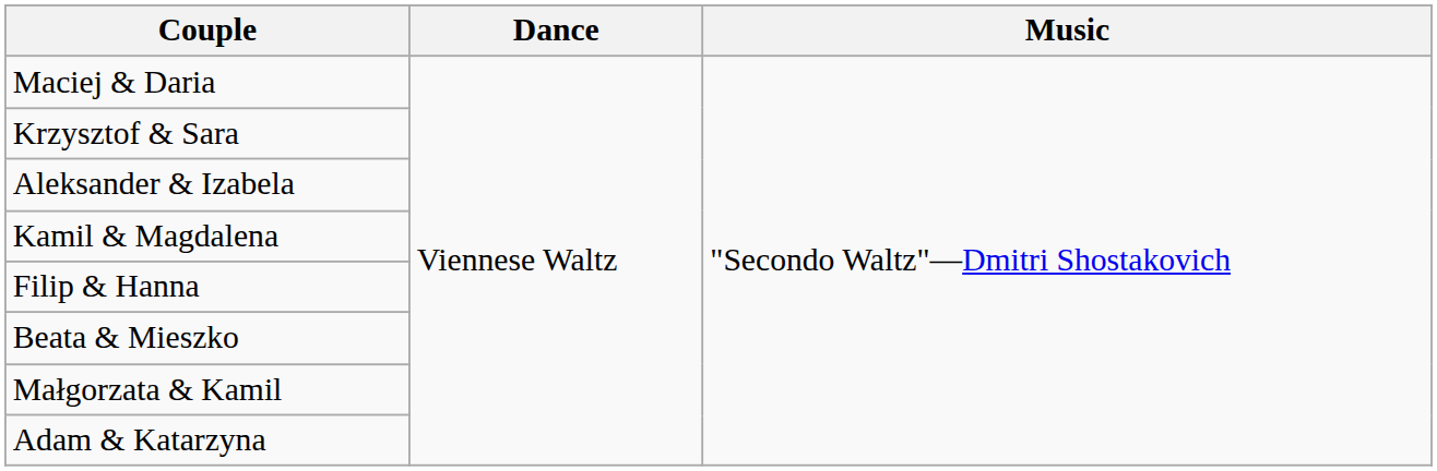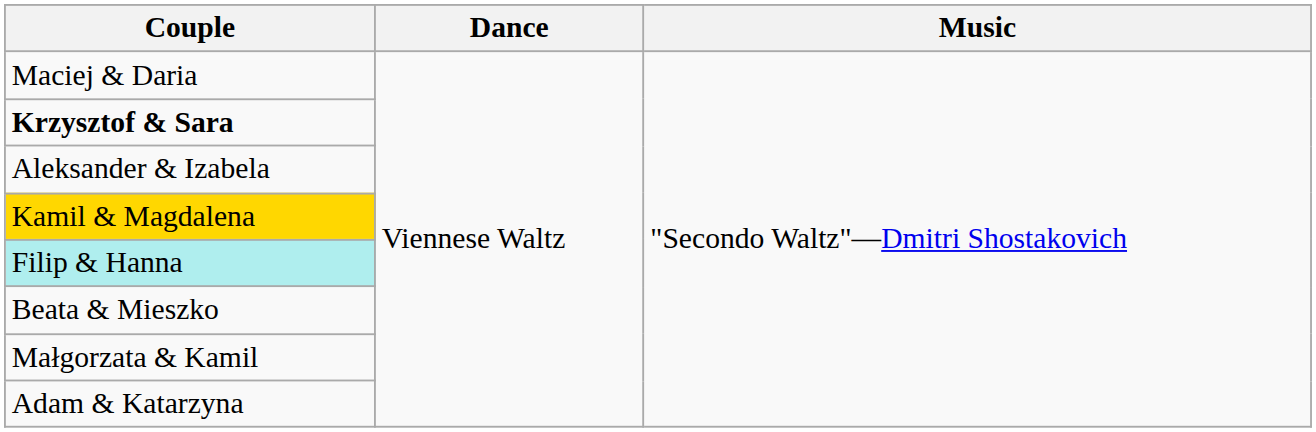Krzysztof & Sara | Couple: normal -> bold
Kamil & Magdalena | Couple: no background -> gold background
Filip & Hanna | Couple: no background -> paleturquoise background
